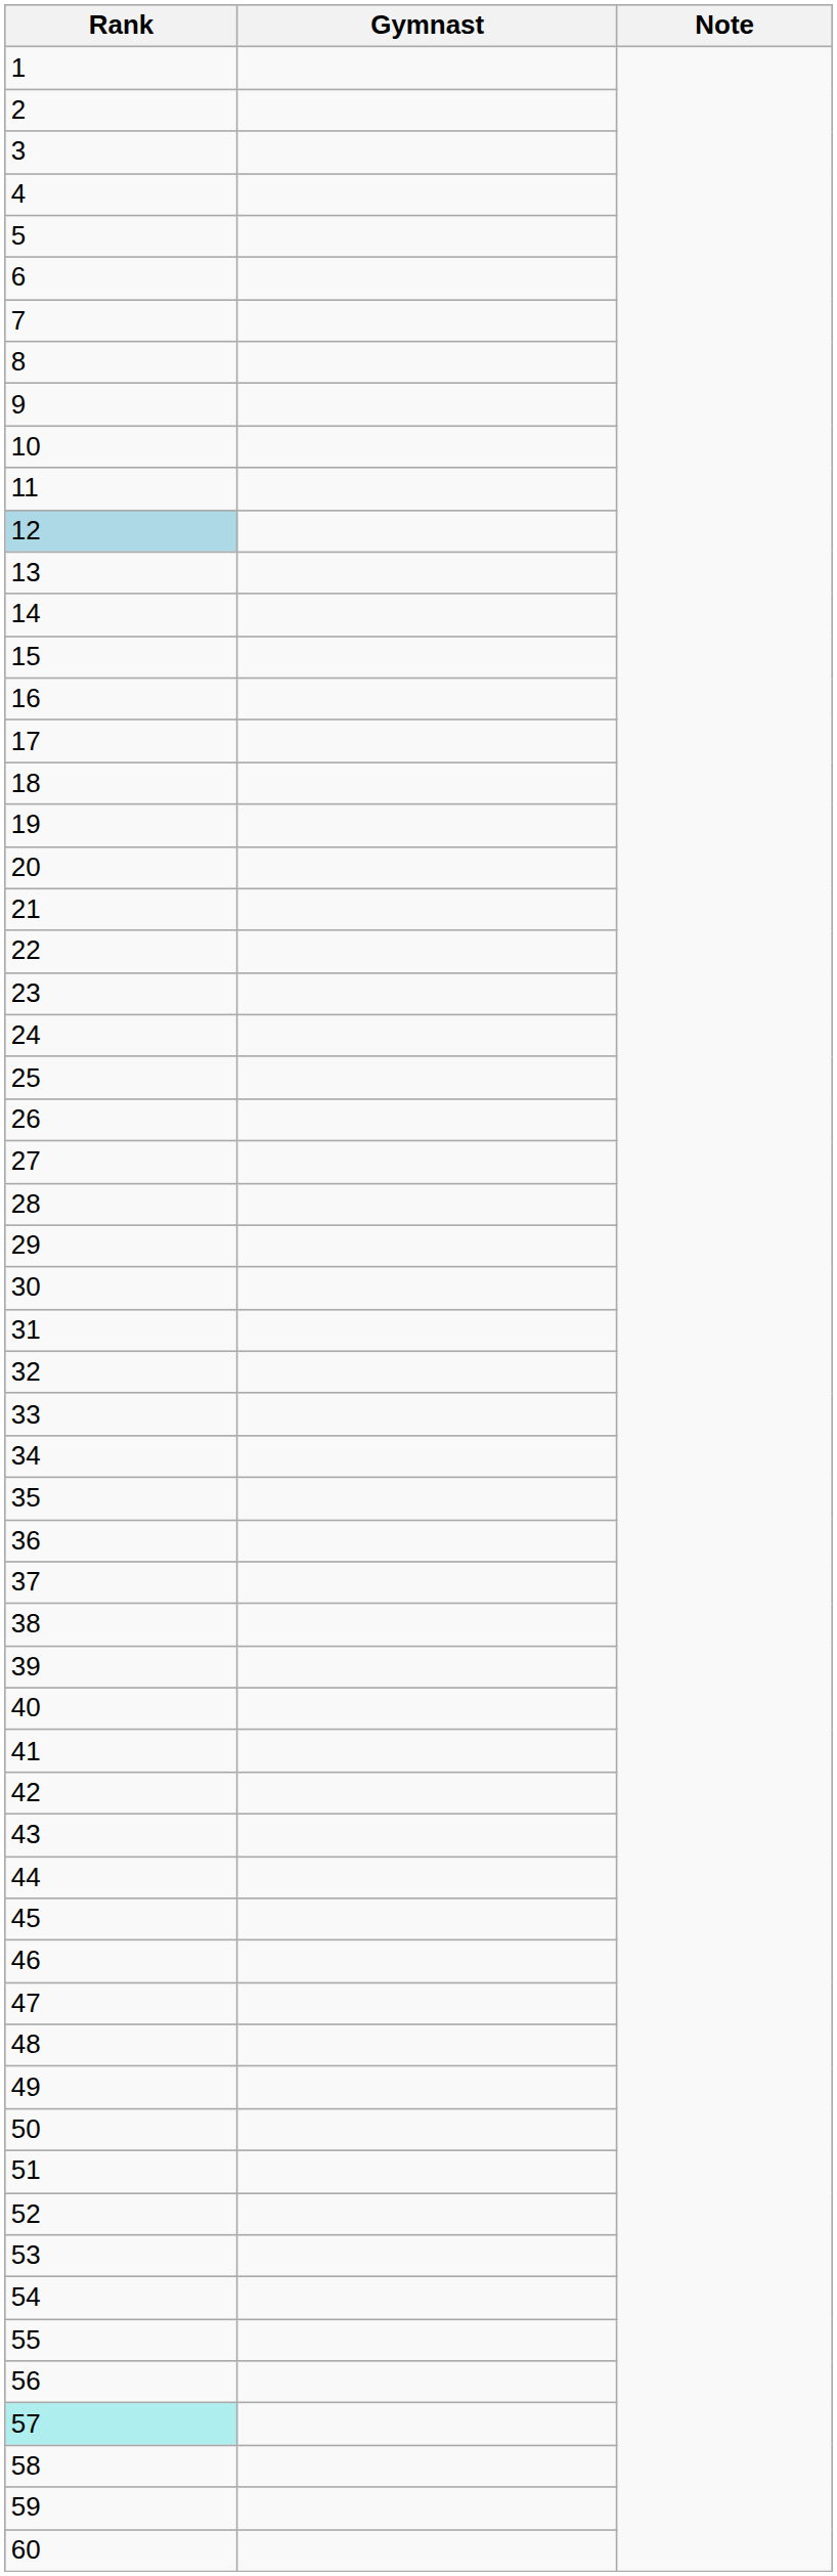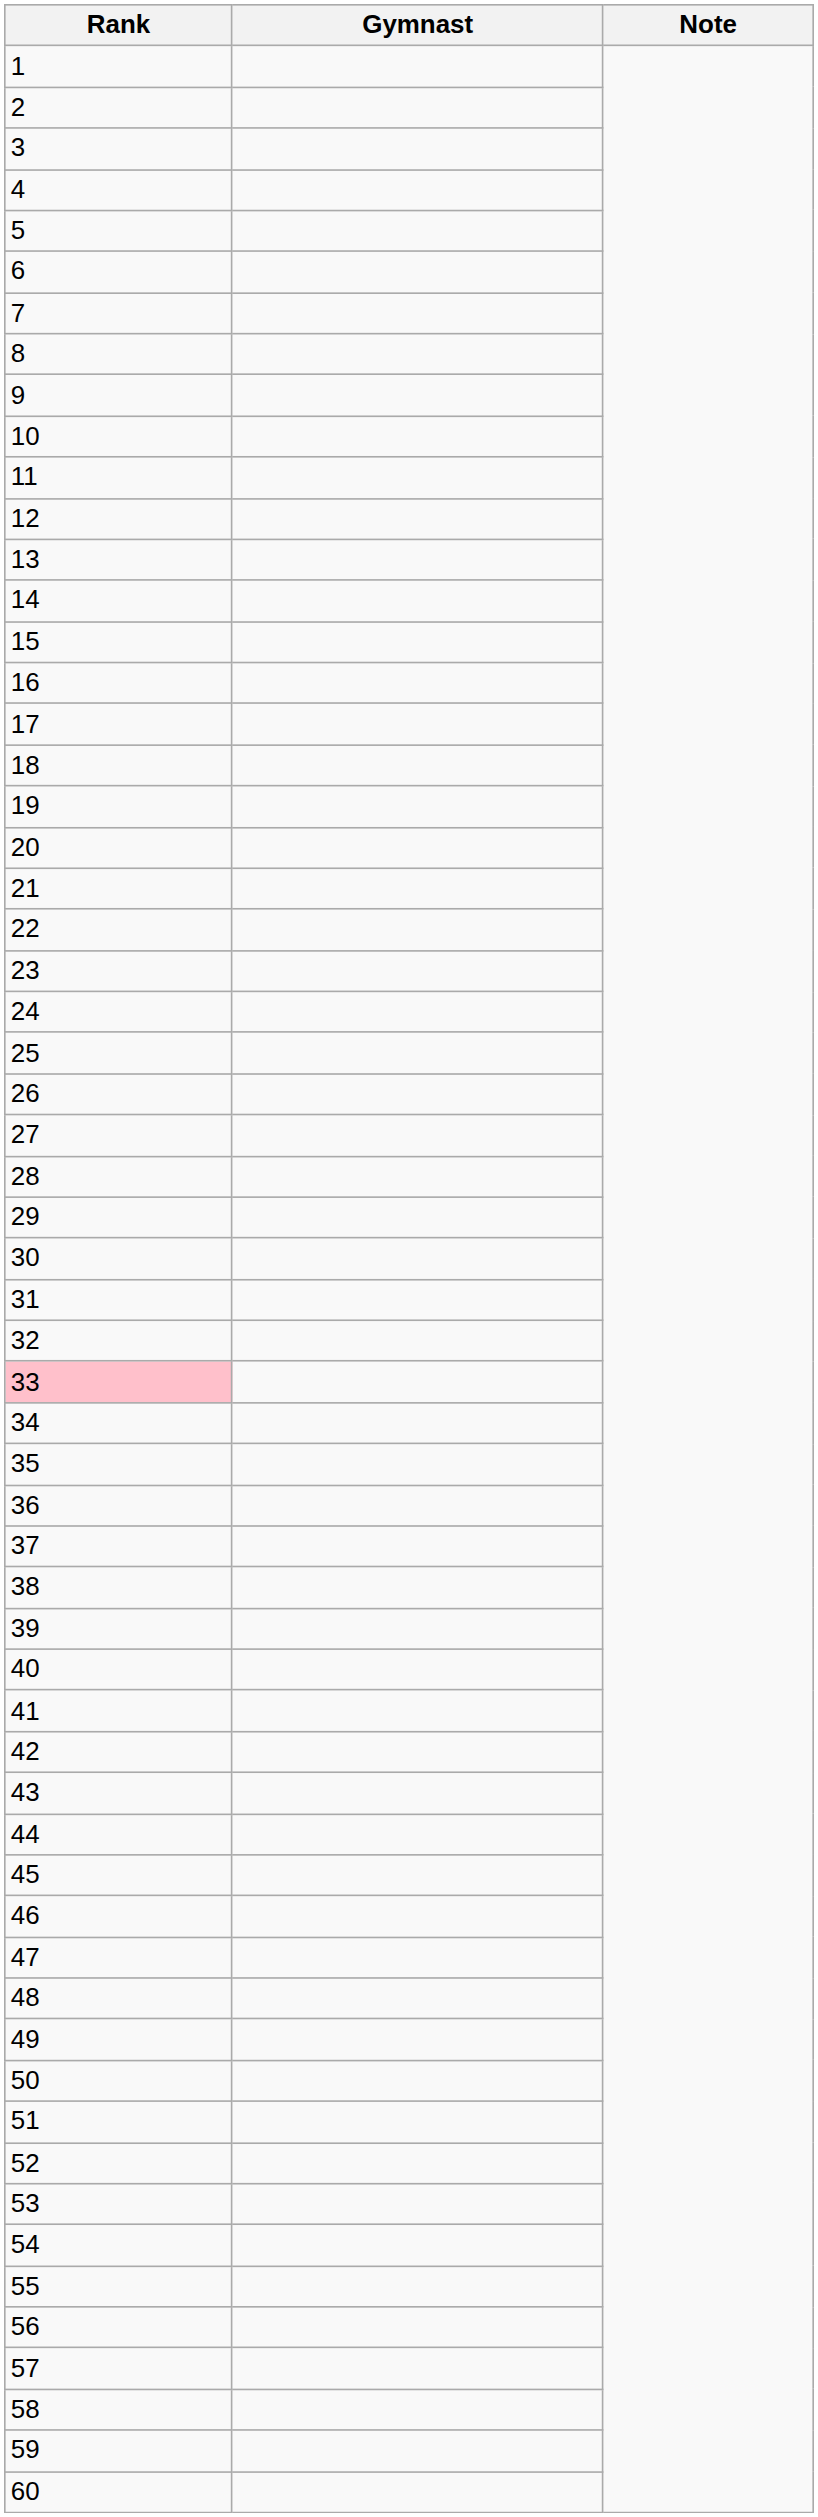12 | Rank: lightblue background -> no background
33 | Rank: no background -> pink background
57 | Rank: paleturquoise background -> no background
